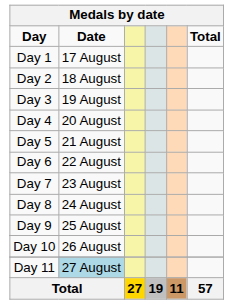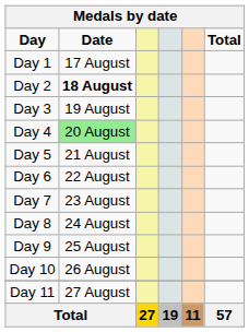Day 2 | Date: normal -> bold
Day 4 | Date: no background -> lightgreen background
Day 11 | Date: lightblue background -> no background
